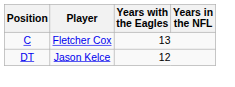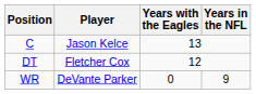C | Player: Fletcher Cox -> Jason Kelce
DT | Player: Jason Kelce -> Fletcher Cox
+ row: WR | DeVante Parker | 0 | 9
